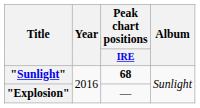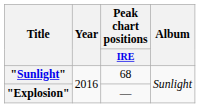"Sunlight" | Peak chart positions / IRE: bold -> normal
